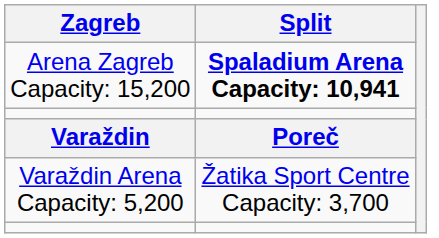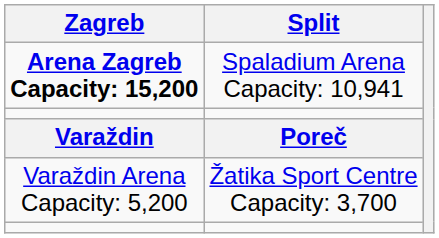Arena Zagreb Capacity: 15,200 | Zagreb: normal -> bold
Arena Zagreb Capacity: 15,200 | Split: bold -> normal
